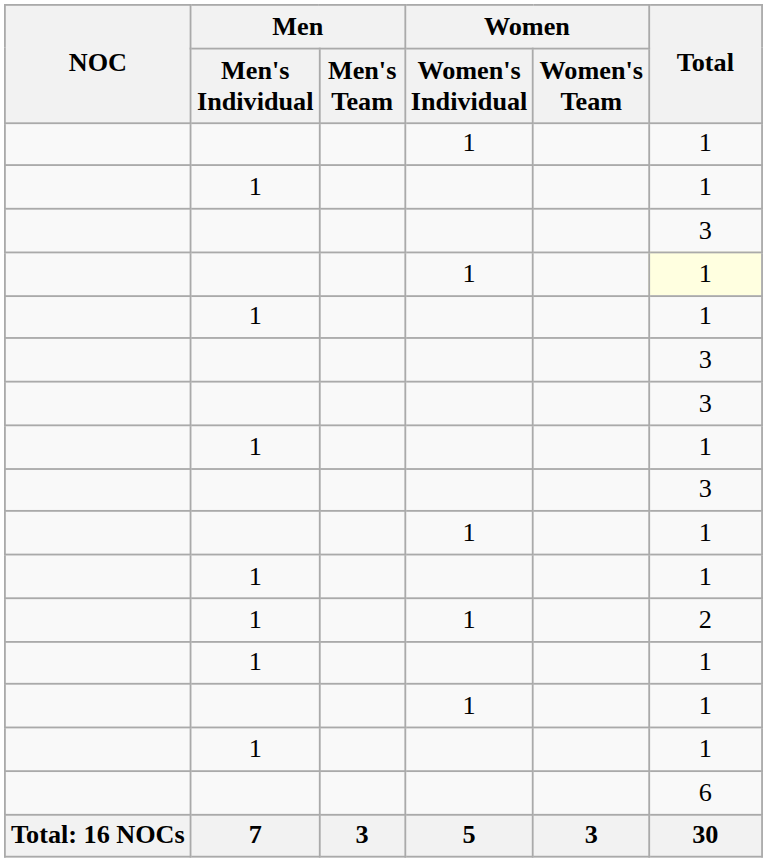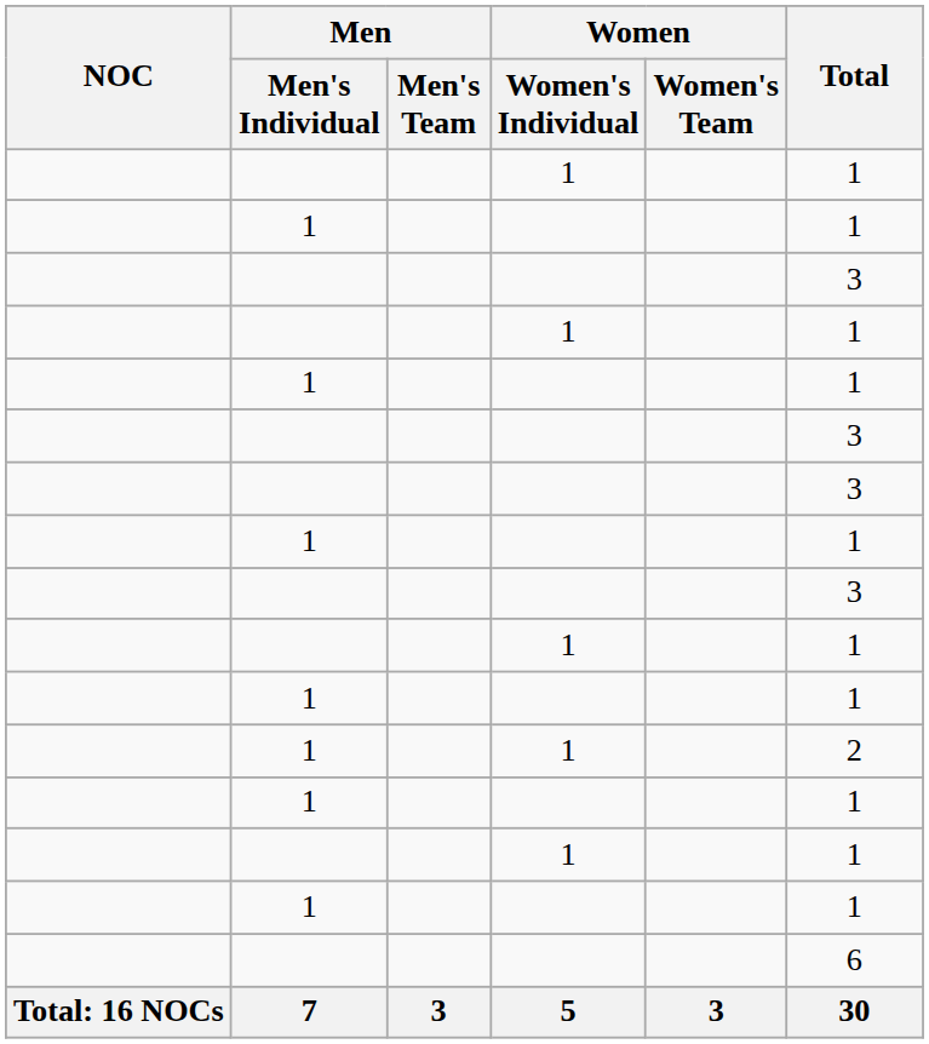row 6 | Total: lightyellow background -> no background
